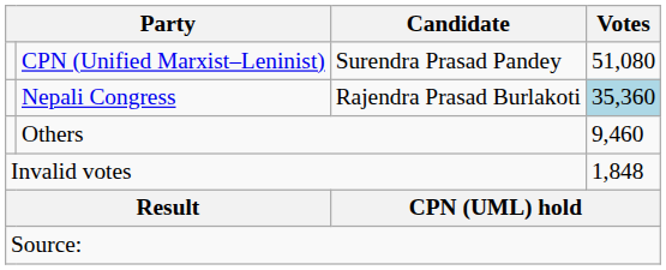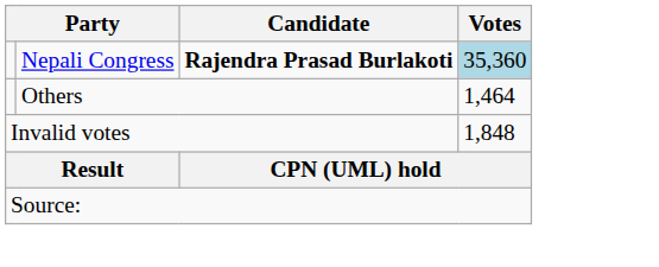- row: CPN (Unified Marxist–Leninist) | Surendra Prasad Pandey | 51,080
Nepali Congress | Candidate: normal -> bold
Others | Votes: 9,460 -> 1,464
